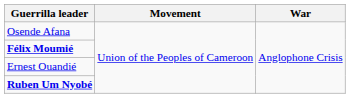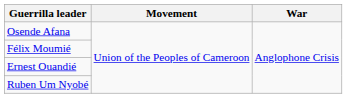Félix Moumié | Guerrilla leader: bold -> normal
Ruben Um Nyobé | Guerrilla leader: bold -> normal
